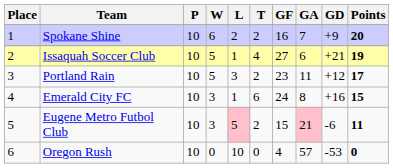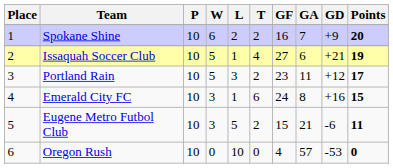Eugene Metro Futbol Club | L: pink background -> no background
Eugene Metro Futbol Club | GA: pink background -> no background
